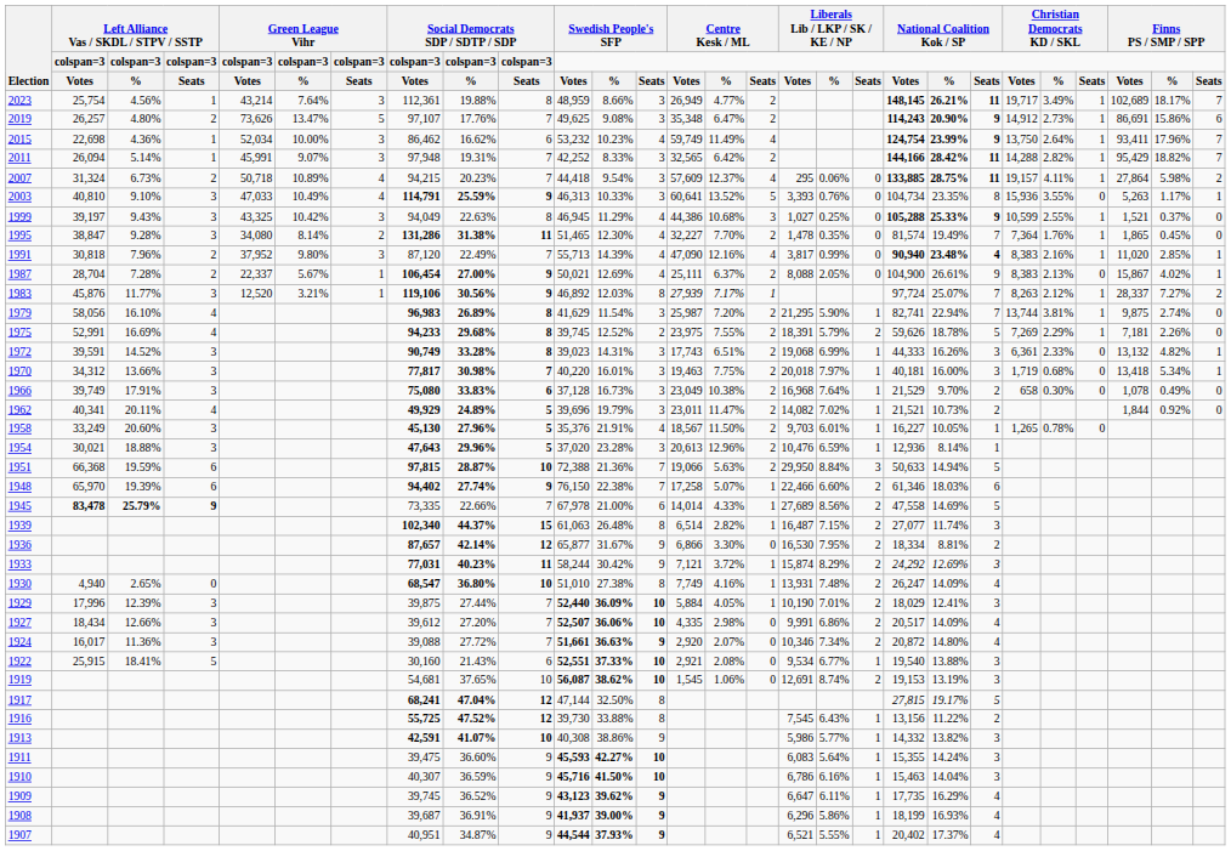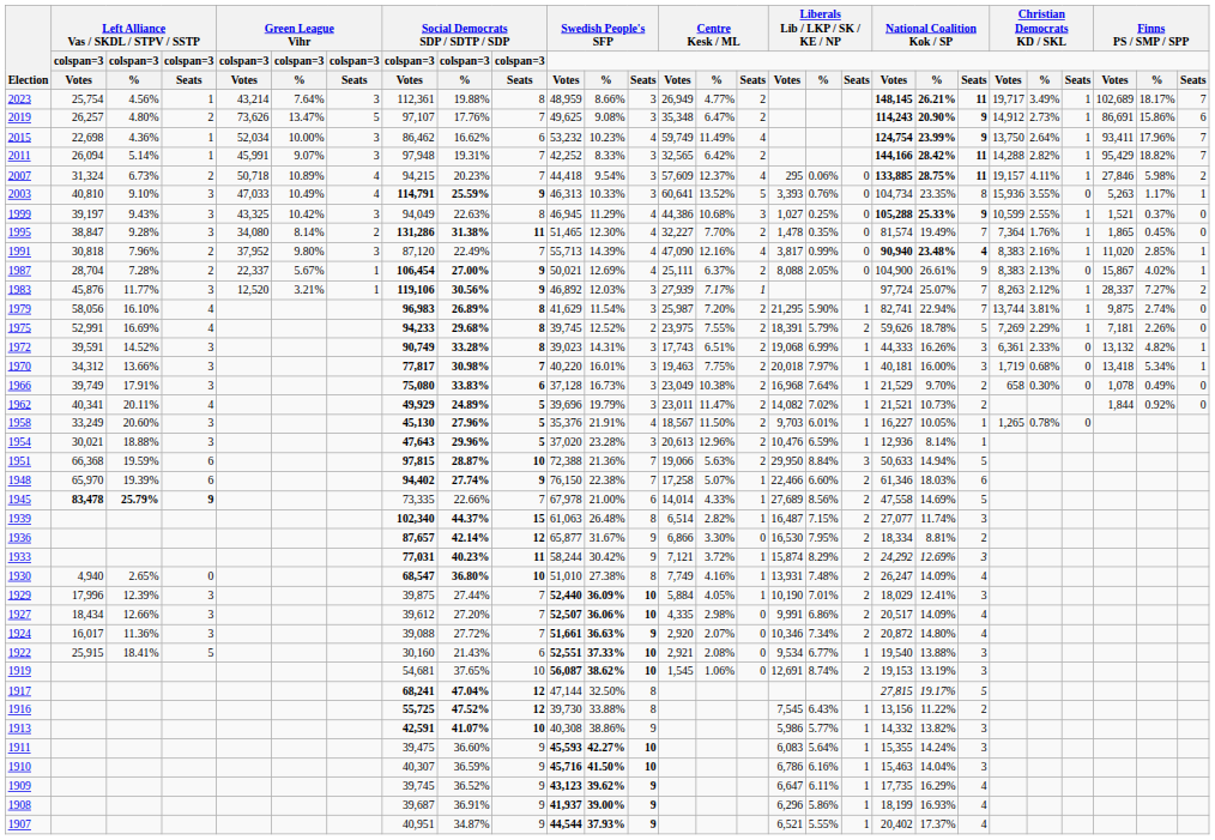2007 | Finns PS / SMP / SPP / Votes: 27,864 -> 27,846
1983 | Swedish People's SFP / Seats: 8 -> 3
